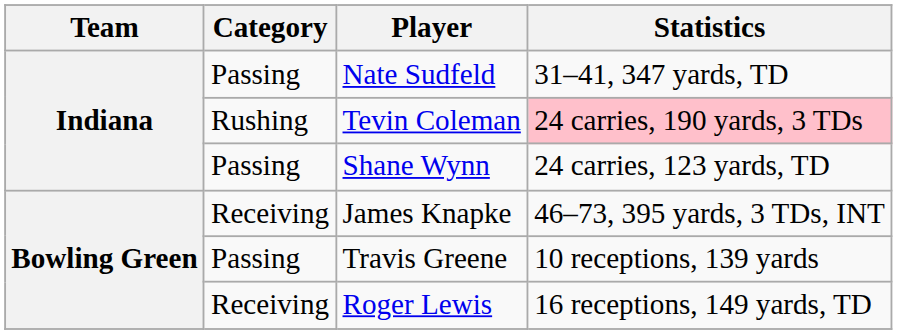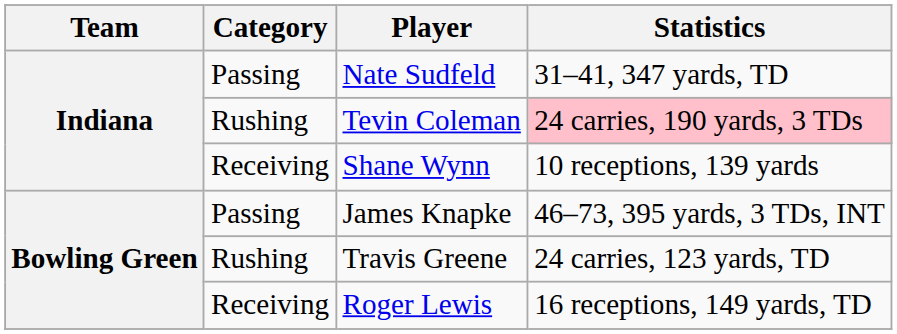Shane Wynn | Category: Passing -> Receiving
Shane Wynn | Statistics: 24 carries, 123 yards, TD -> 10 receptions, 139 yards
James Knapke | Category: Receiving -> Passing
Travis Greene | Category: Passing -> Rushing
Travis Greene | Statistics: 10 receptions, 139 yards -> 24 carries, 123 yards, TD
